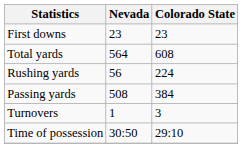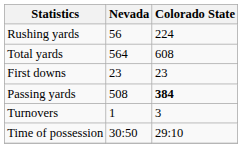rows swapped: First downs <-> Rushing yards
Passing yards | Colorado State: normal -> bold
